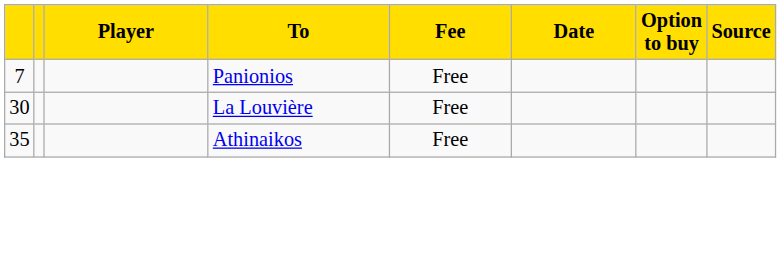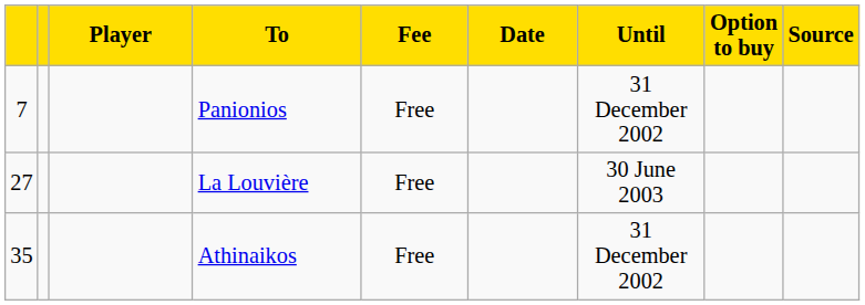+ column: Until | 31 December 2002 | 30 June 2003 | 31 December 2002
La Louvière | column 1: 30 -> 27
